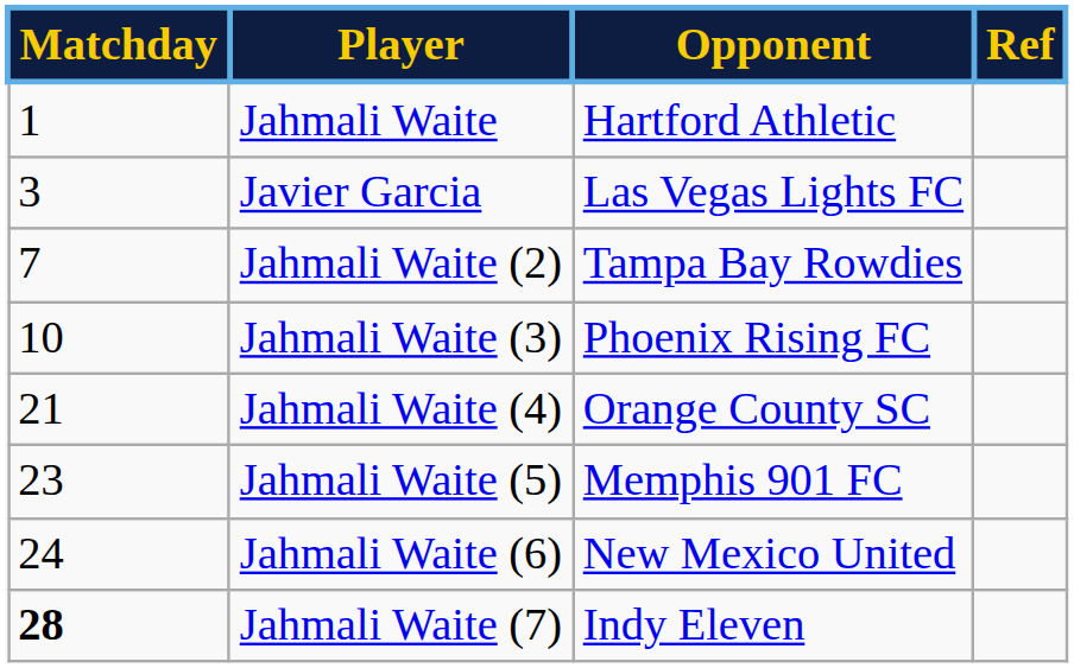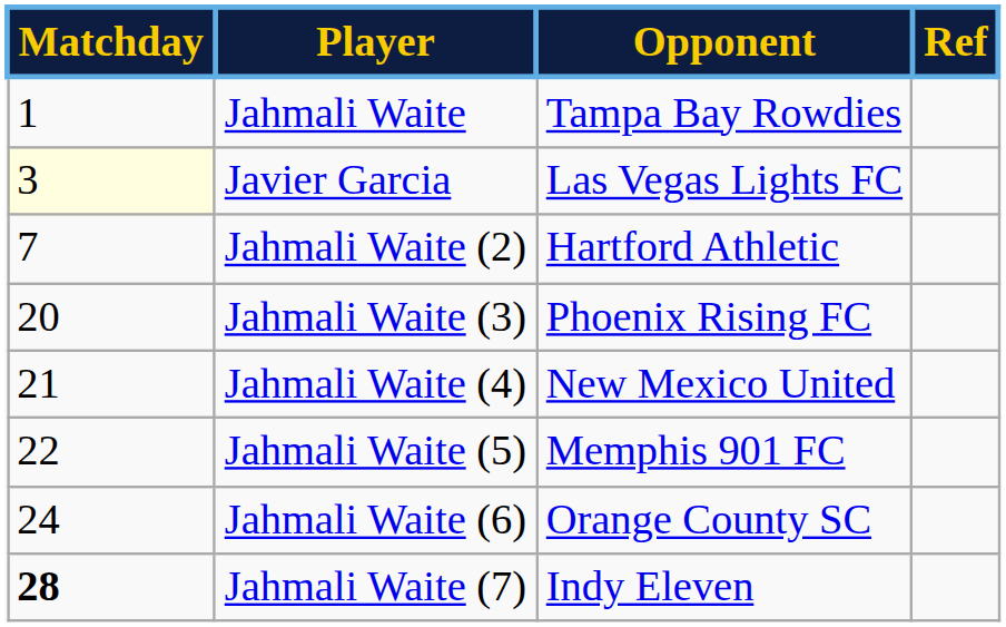Jahmali Waite | Opponent: Hartford Athletic -> Tampa Bay Rowdies
Javier Garcia | Matchday: no background -> lightyellow background
Jahmali Waite (2) | Opponent: Tampa Bay Rowdies -> Hartford Athletic
Jahmali Waite (3) | Matchday: 10 -> 20
Jahmali Waite (4) | Opponent: Orange County SC -> New Mexico United
Jahmali Waite (5) | Matchday: 23 -> 22
Jahmali Waite (6) | Opponent: New Mexico United -> Orange County SC
